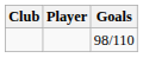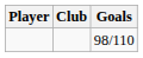columns swapped: Player <-> Club
